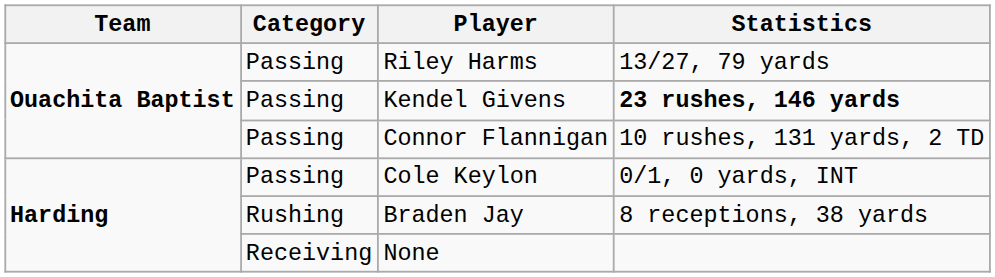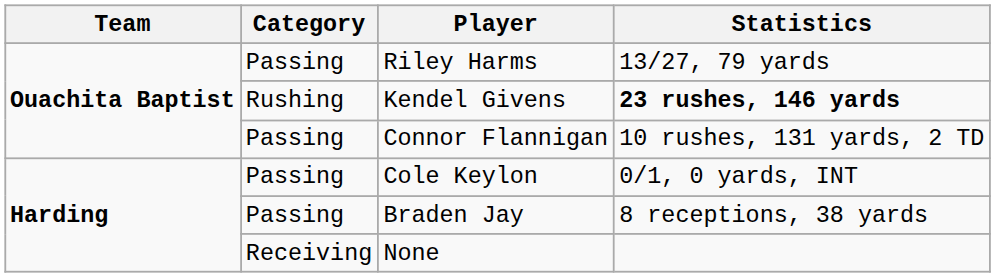Kendel Givens | Category: Passing -> Rushing
Braden Jay | Category: Rushing -> Passing
